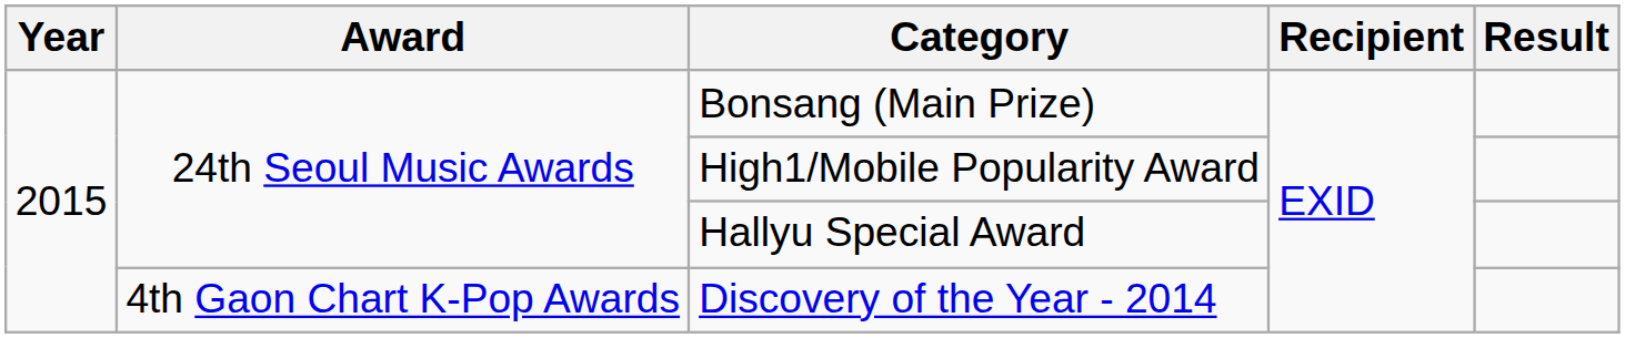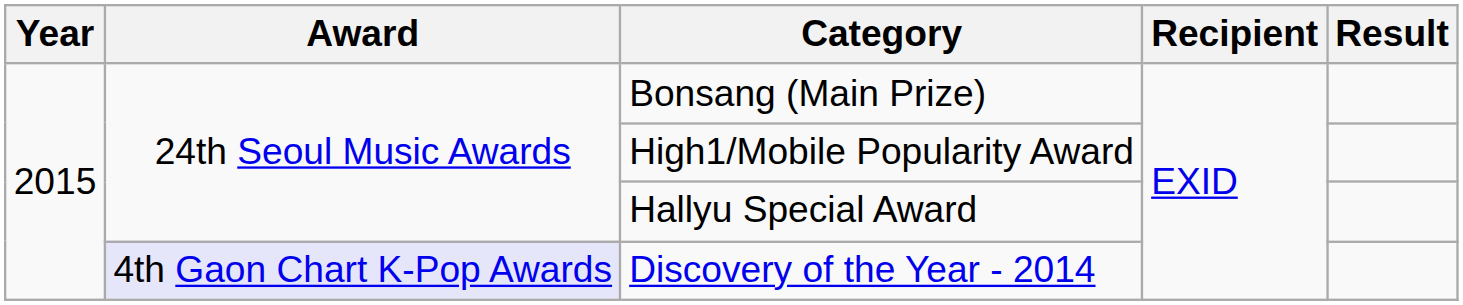Discovery of the Year - 2014 | Award: no background -> lavender background
